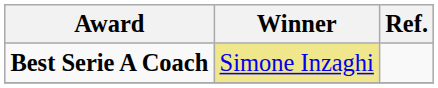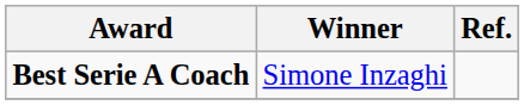Best Serie A Coach | Winner: khaki background -> no background
